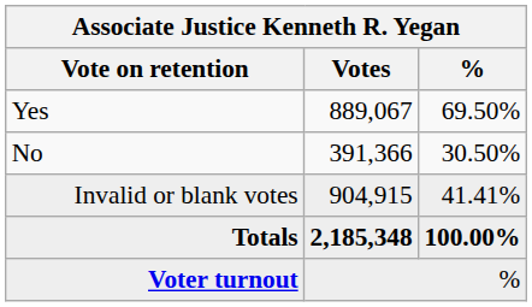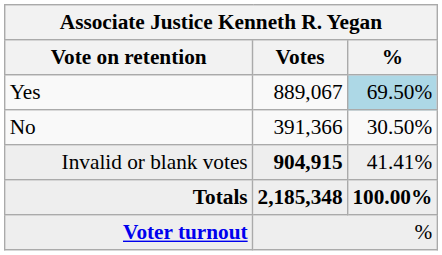Yes | %: no background -> lightblue background
Invalid or blank votes | Votes: normal -> bold
